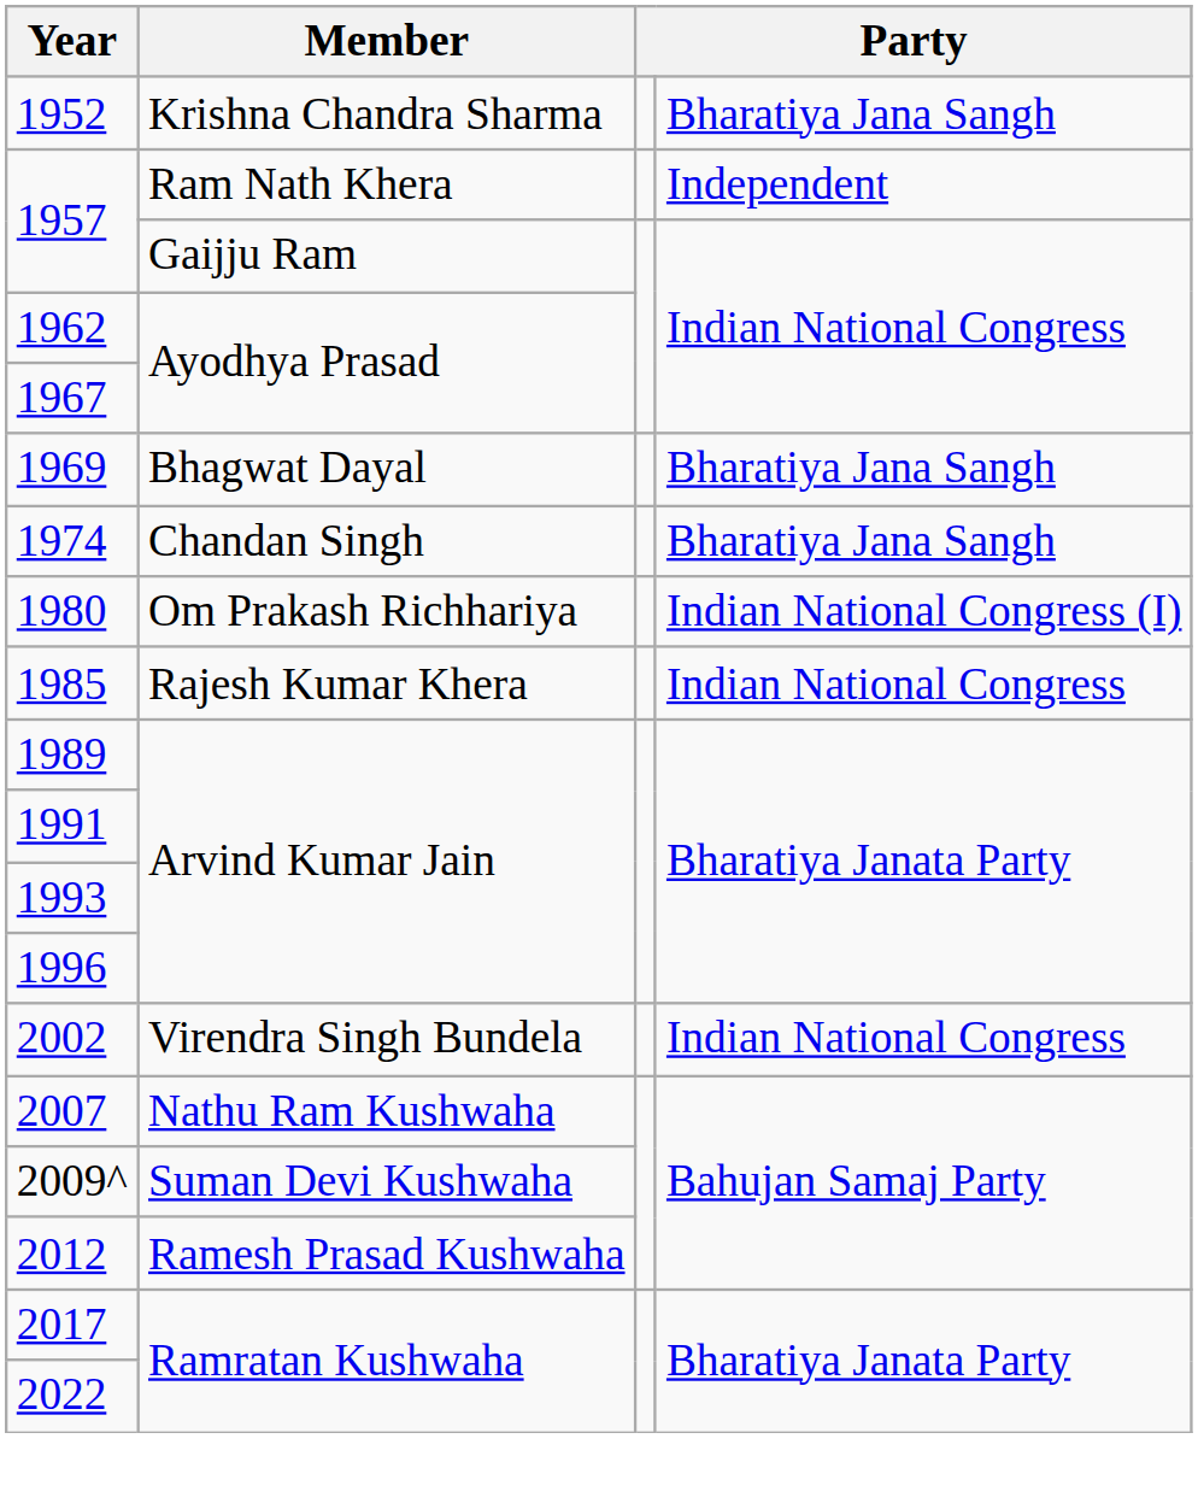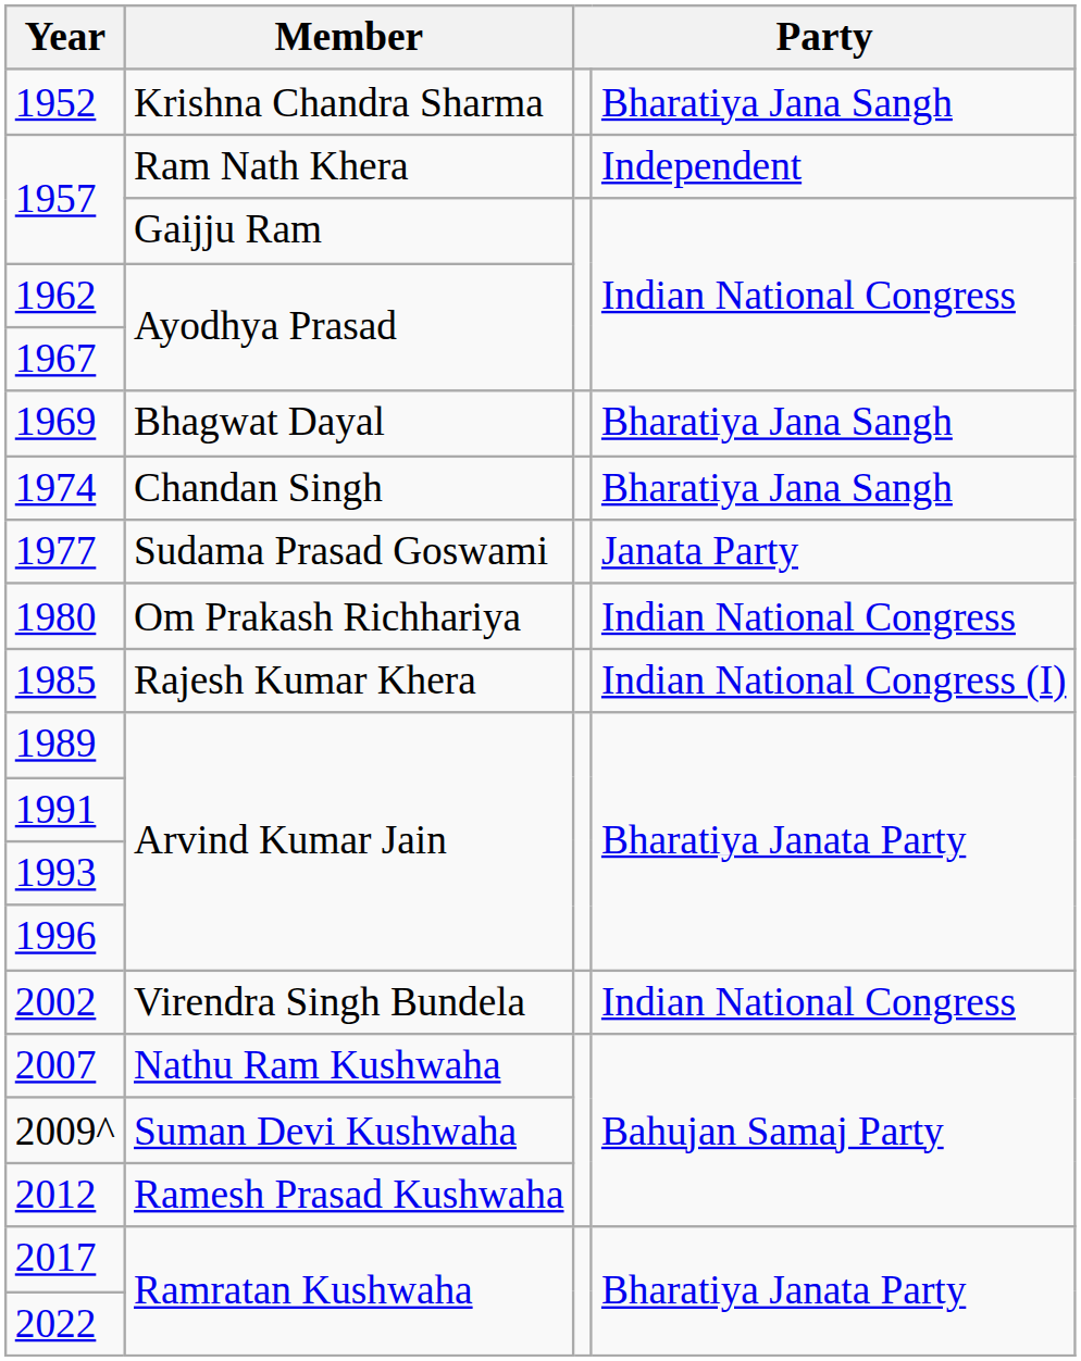+ row: 1977 | Sudama Prasad Goswami | Janata Party
1980 | column 4: Indian National Congress (I) -> Indian National Congress
1985 | column 4: Indian National Congress -> Indian National Congress (I)
